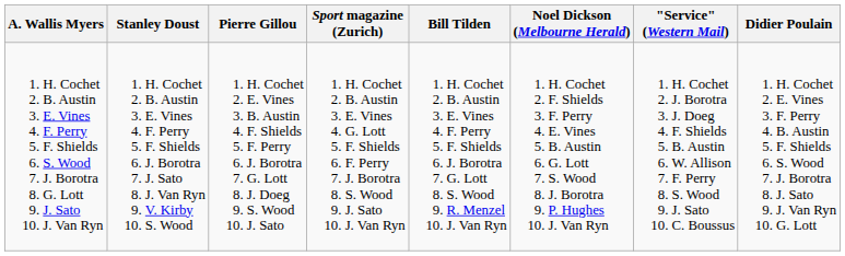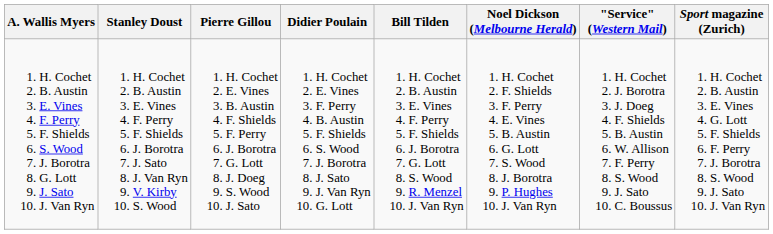columns swapped: Didier Poulain <-> Sport magazine (Zurich)
